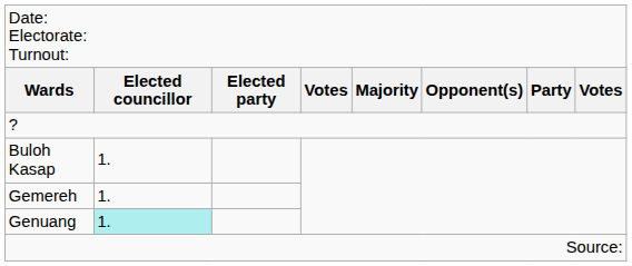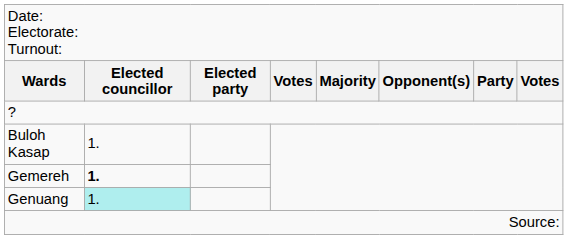Gemereh | column 2: normal -> bold
